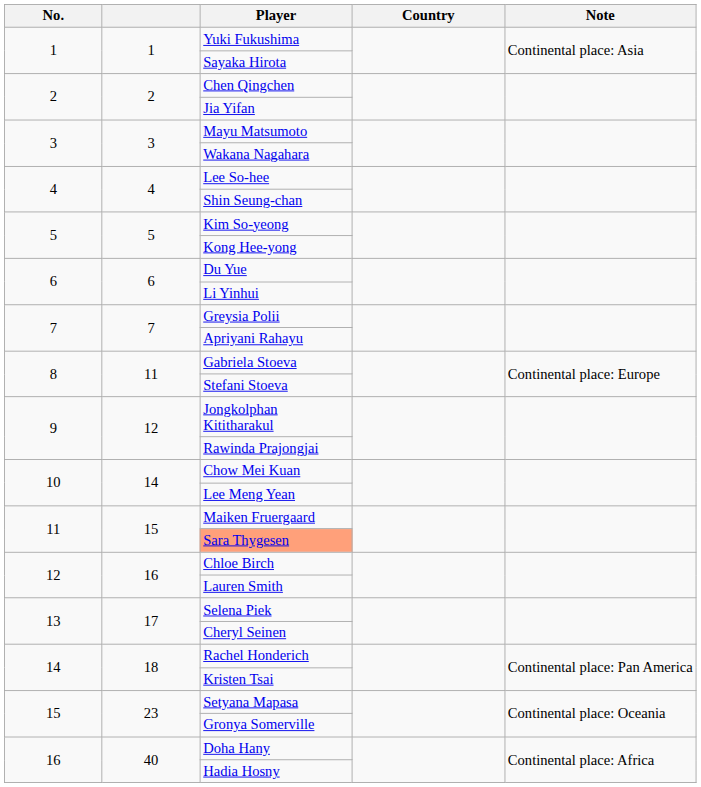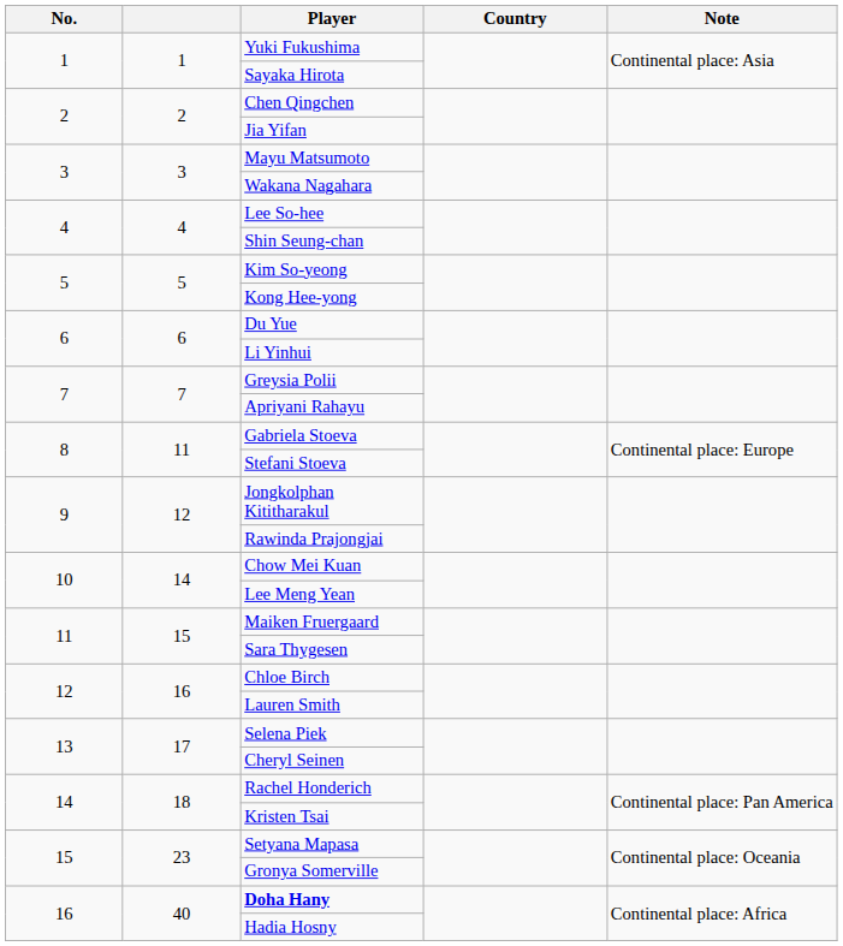Sara Thygesen | Player: lightsalmon background -> no background
Doha Hany | Player: normal -> bold
